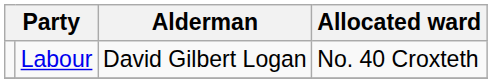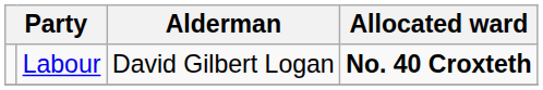Labour | Allocated ward: normal -> bold
